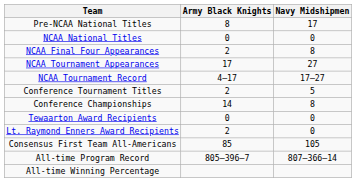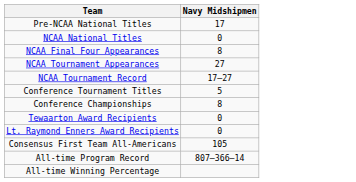- column: Army Black Knights | 8 | 0 | 2 | 17 | 4–17 | 2 | 14 | 0 | 2 | 85 | 805–396–7
